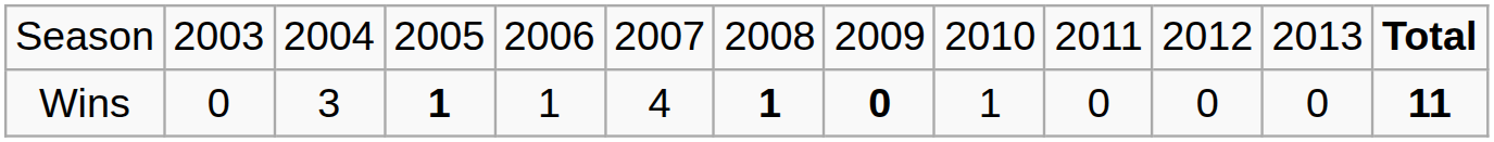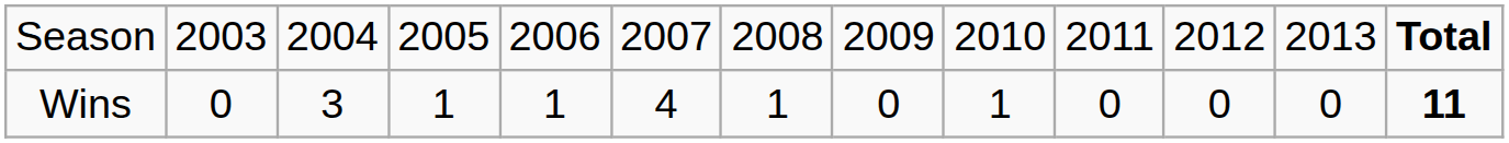Wins | column 4: bold -> normal
Wins | column 7: bold -> normal
Wins | column 8: bold -> normal
